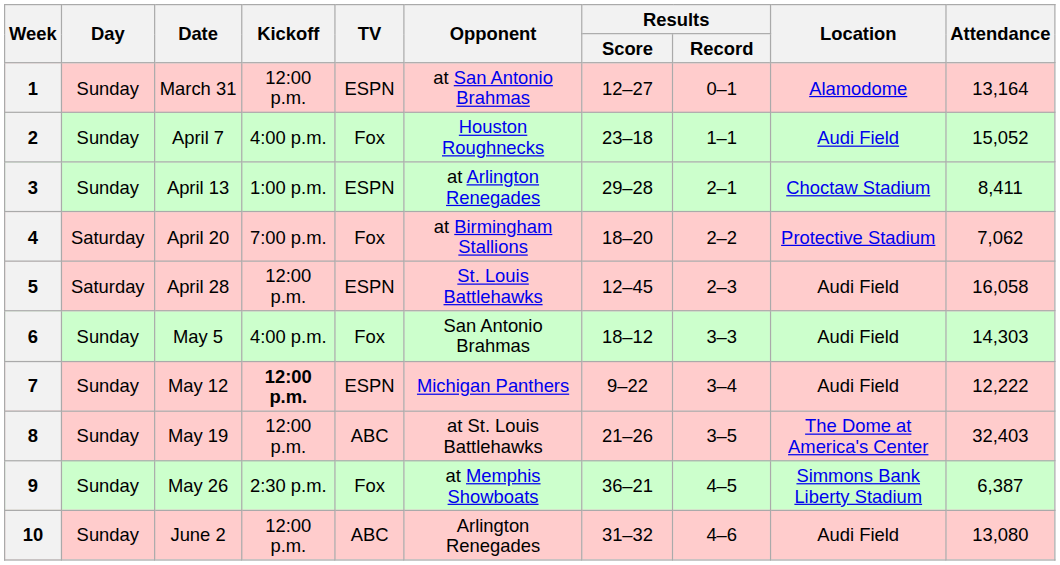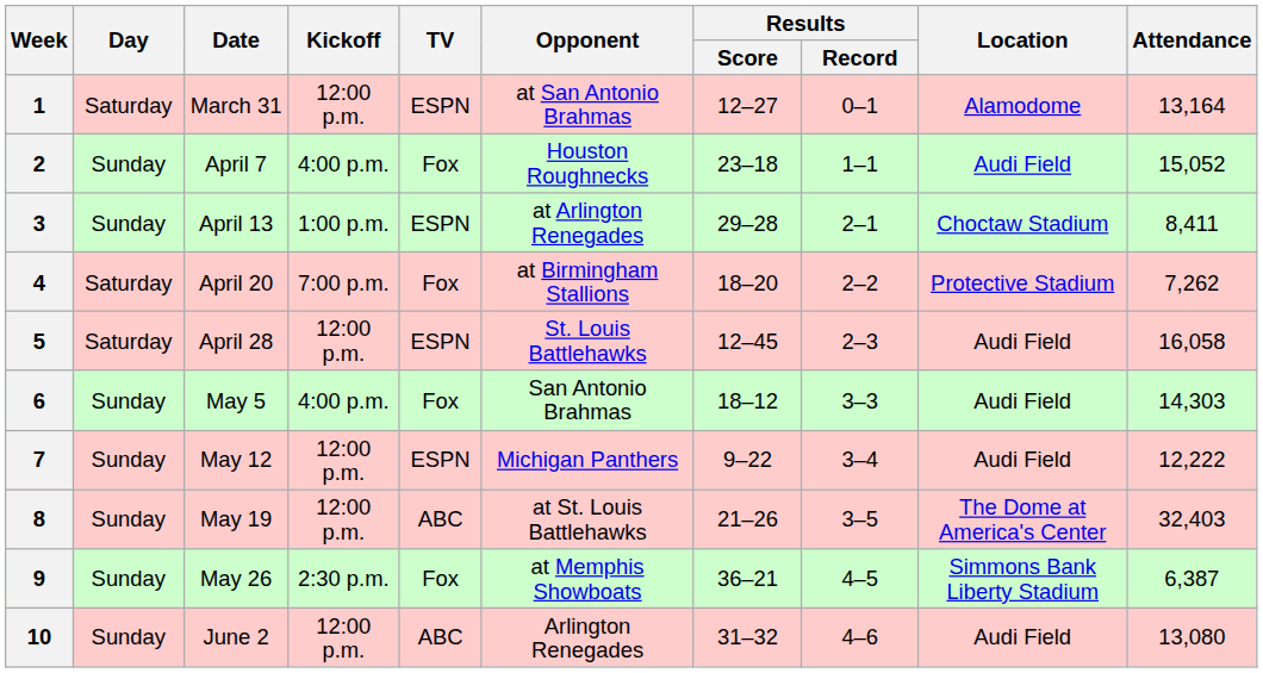1 | Day: Sunday -> Saturday
4 | Attendance: 7,062 -> 7,262
7 | Kickoff: bold -> normal
